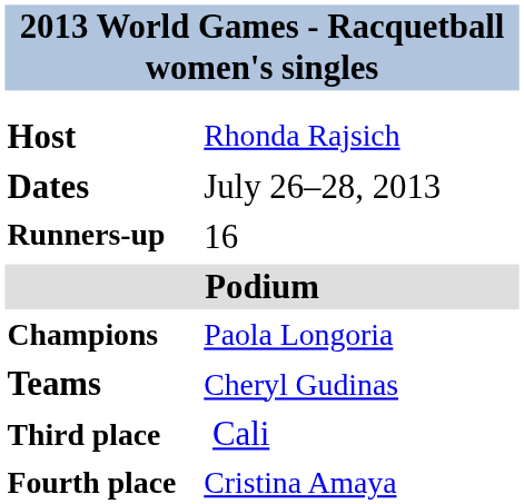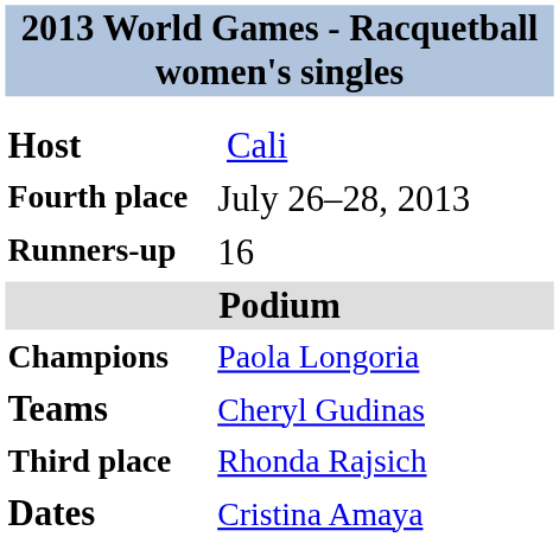row 2 | column 2: Rhonda Rajsich -> Cali
row 3 | column 1: Dates -> Fourth place
row 8 | column 2: Cali -> Rhonda Rajsich
row 9 | column 1: Fourth place -> Dates
